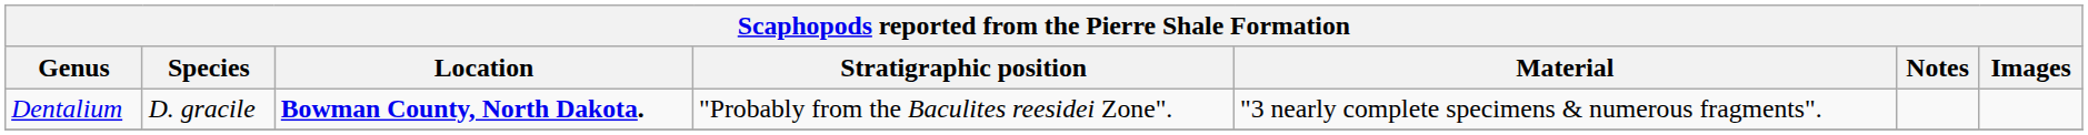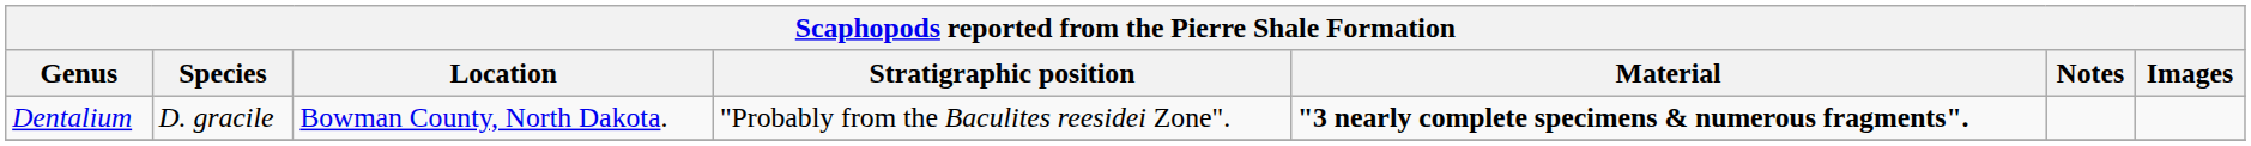Dentalium | Location: bold -> normal
Dentalium | Material: normal -> bold
